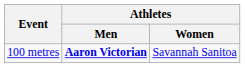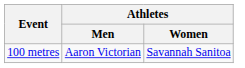100 metres | Athletes / Men: bold -> normal
